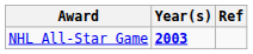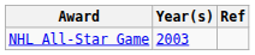row 2 | Year(s): bold -> normal
